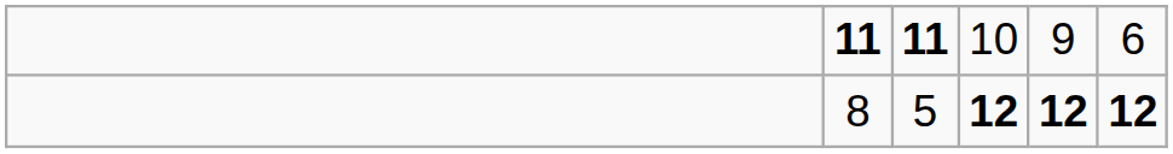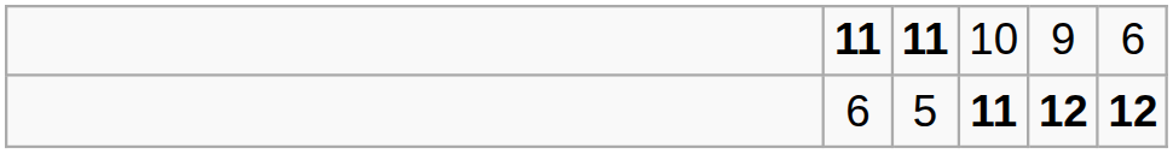row 2 | column 2: 8 -> 6
row 2 | column 4: 12 -> 11
